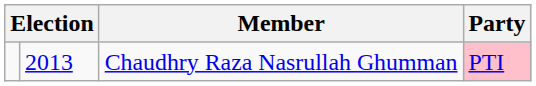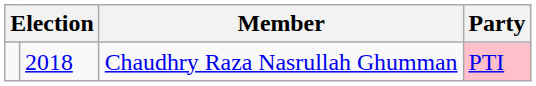Chaudhry Raza Nasrullah Ghumman | column 2: 2013 -> 2018
